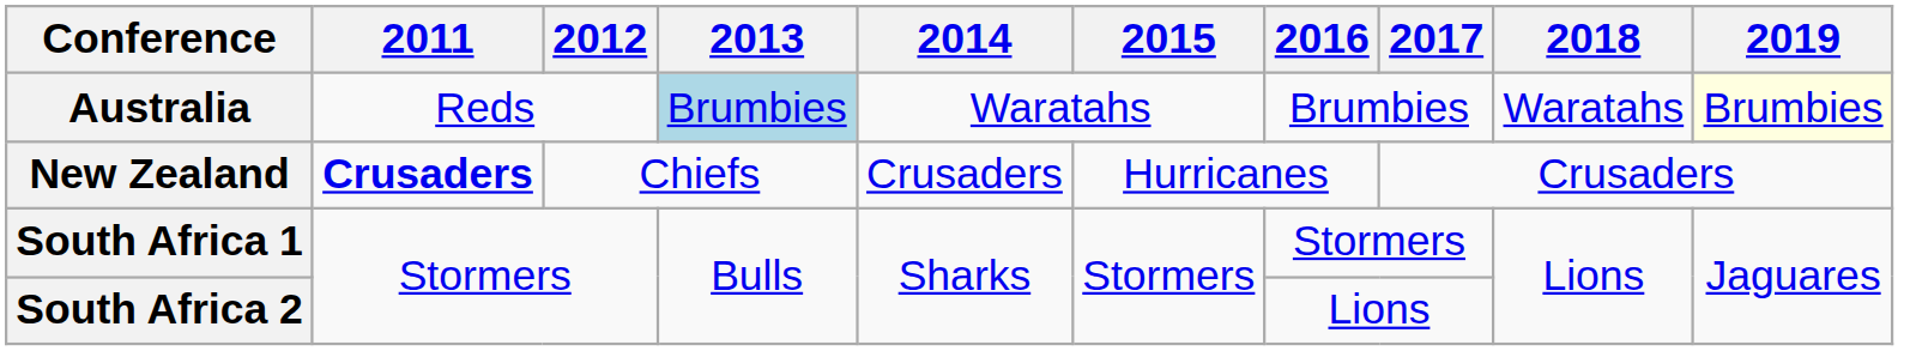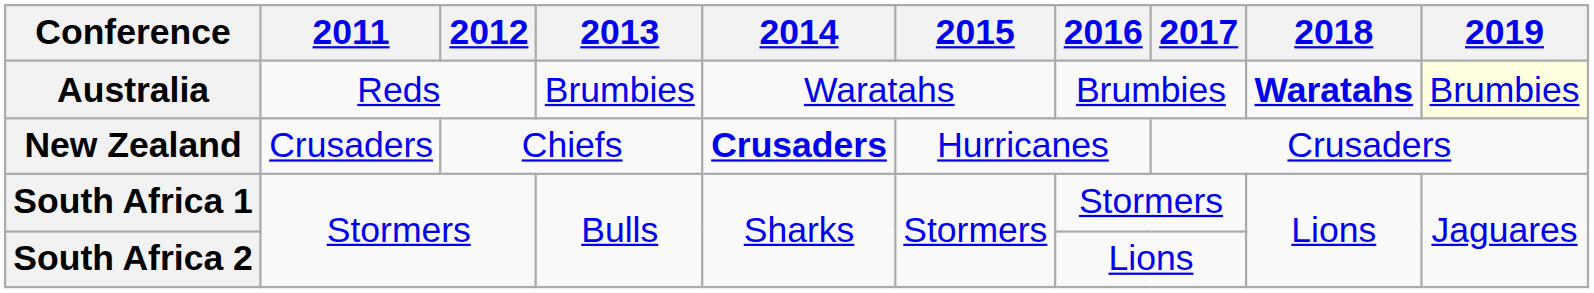Australia | 2013: lightblue background -> no background
Australia | 2018: normal -> bold
New Zealand | 2011: bold -> normal
New Zealand | 2014: normal -> bold
